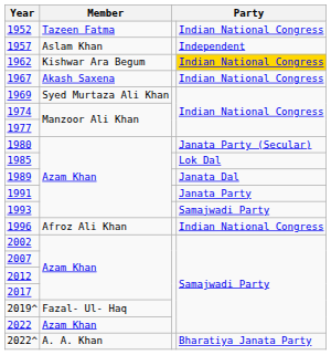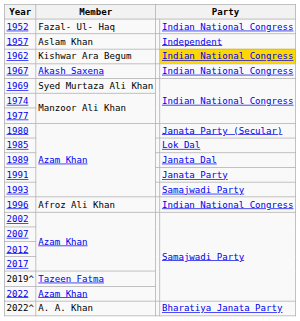1952 | Member: Tazeen Fatma -> Fazal- Ul- Haq
2019^ | Member: Fazal- Ul- Haq -> Tazeen Fatma
